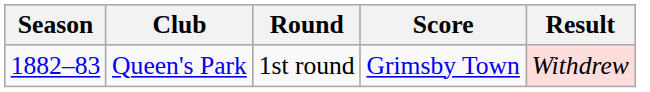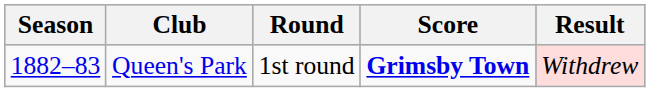Queen's Park | Score: normal -> bold
